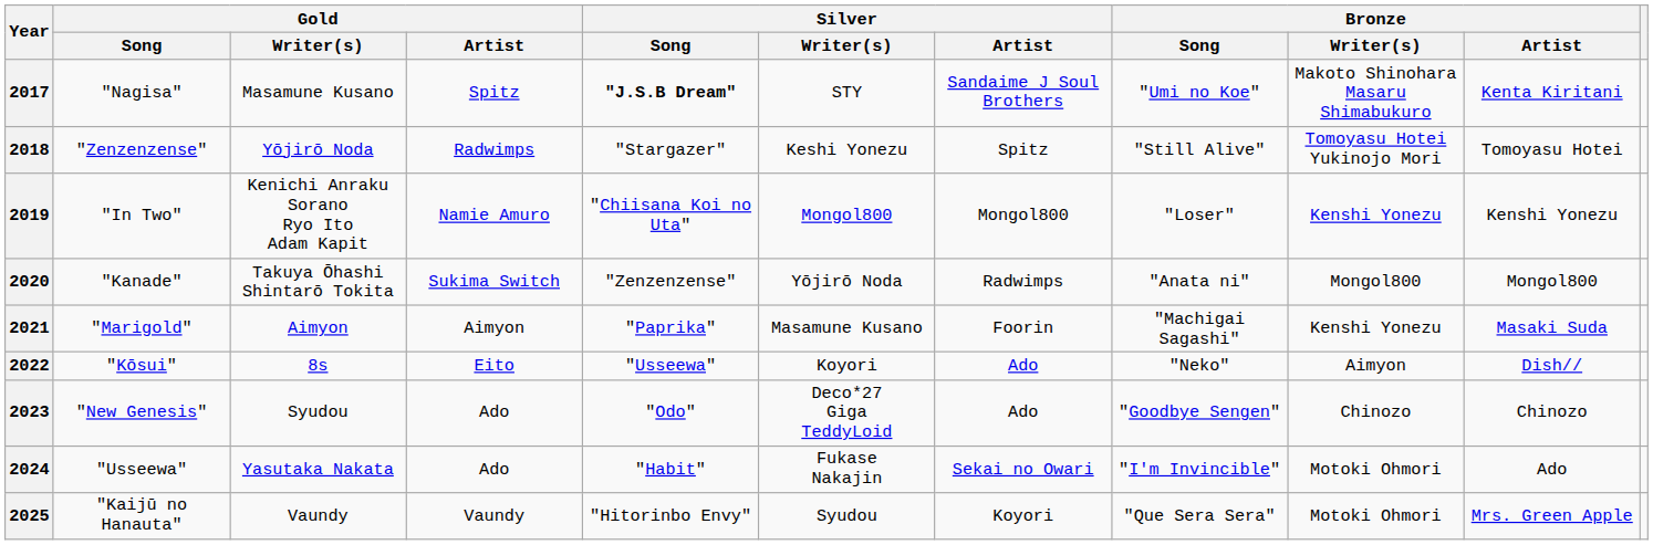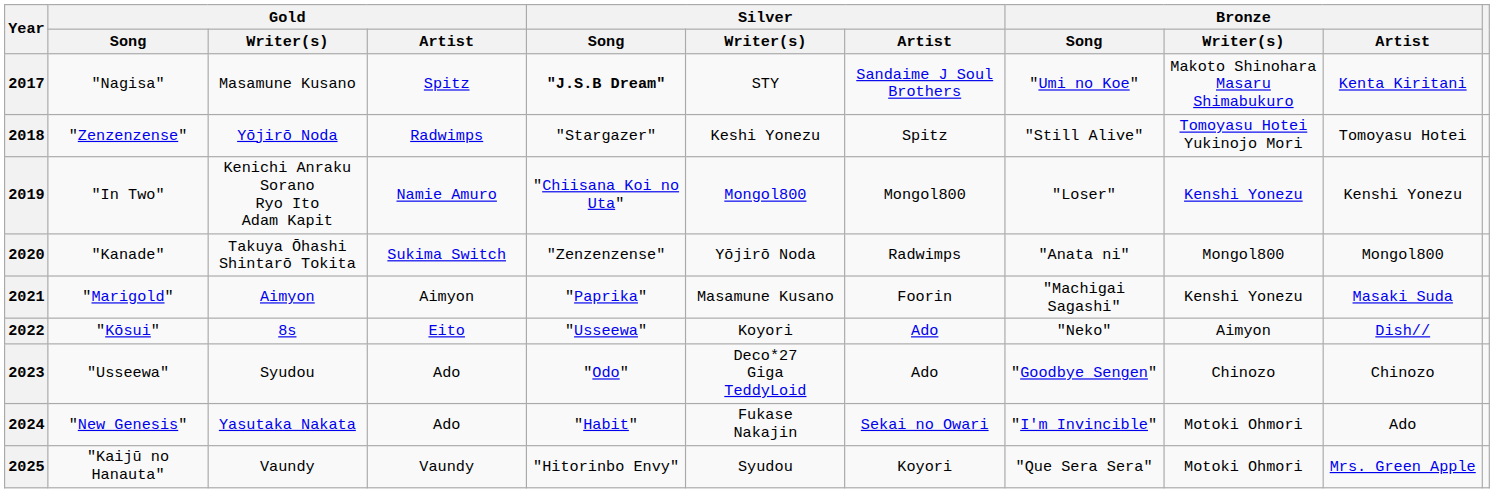2023 | Gold / Song: "New Genesis" -> "Usseewa"
2024 | Gold / Song: "Usseewa" -> "New Genesis"
